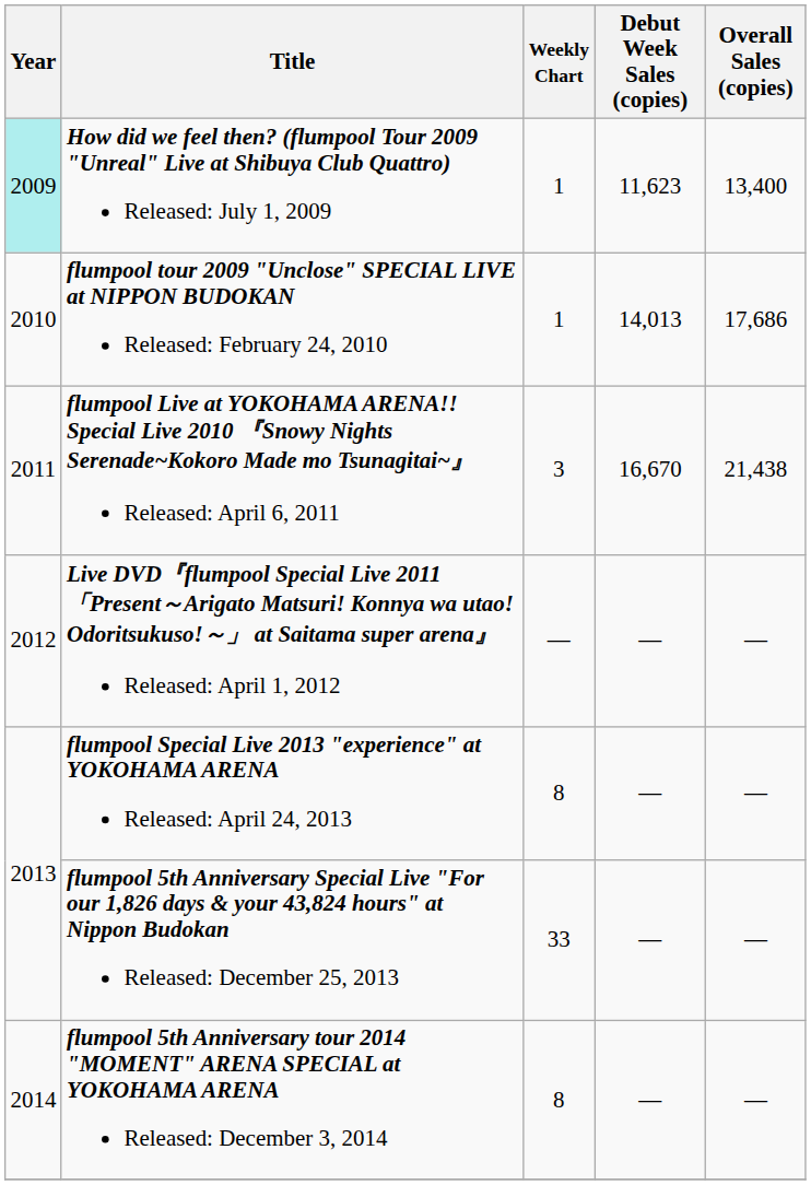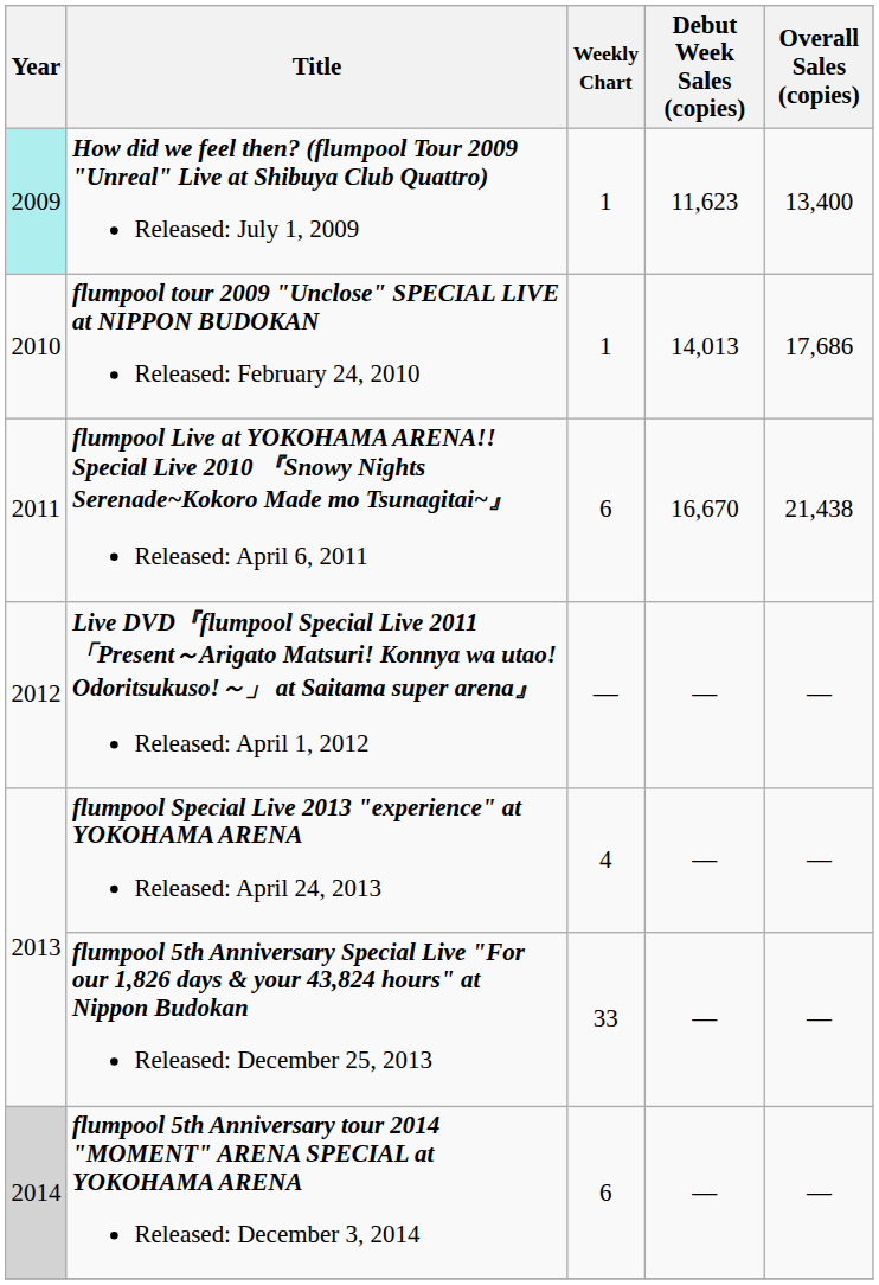row 4 | Weekly Chart: 3 -> 6
row 6 | Weekly Chart: 8 -> 4
row 8 | Year: no background -> lightgrey background
row 8 | Weekly Chart: 8 -> 6
